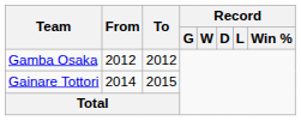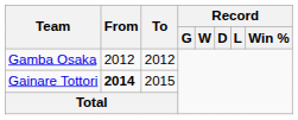Gainare Tottori | From: normal -> bold
